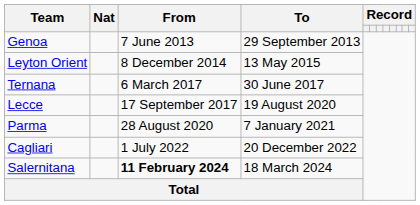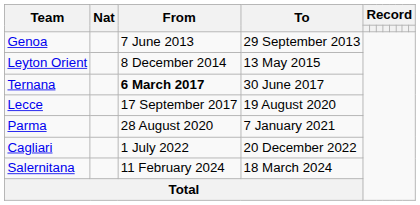Ternana | From: normal -> bold
Salernitana | From: bold -> normal
